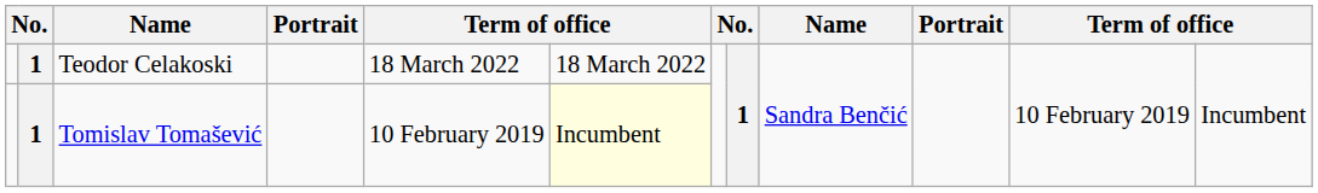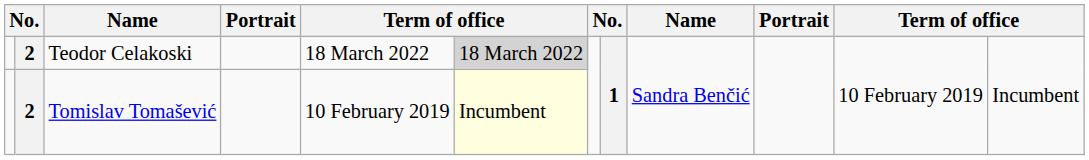Teodor Celakoski | column 2: 1 -> 2
Teodor Celakoski | column 6: no background -> lightgrey background
Tomislav Tomašević | column 2: 1 -> 2
